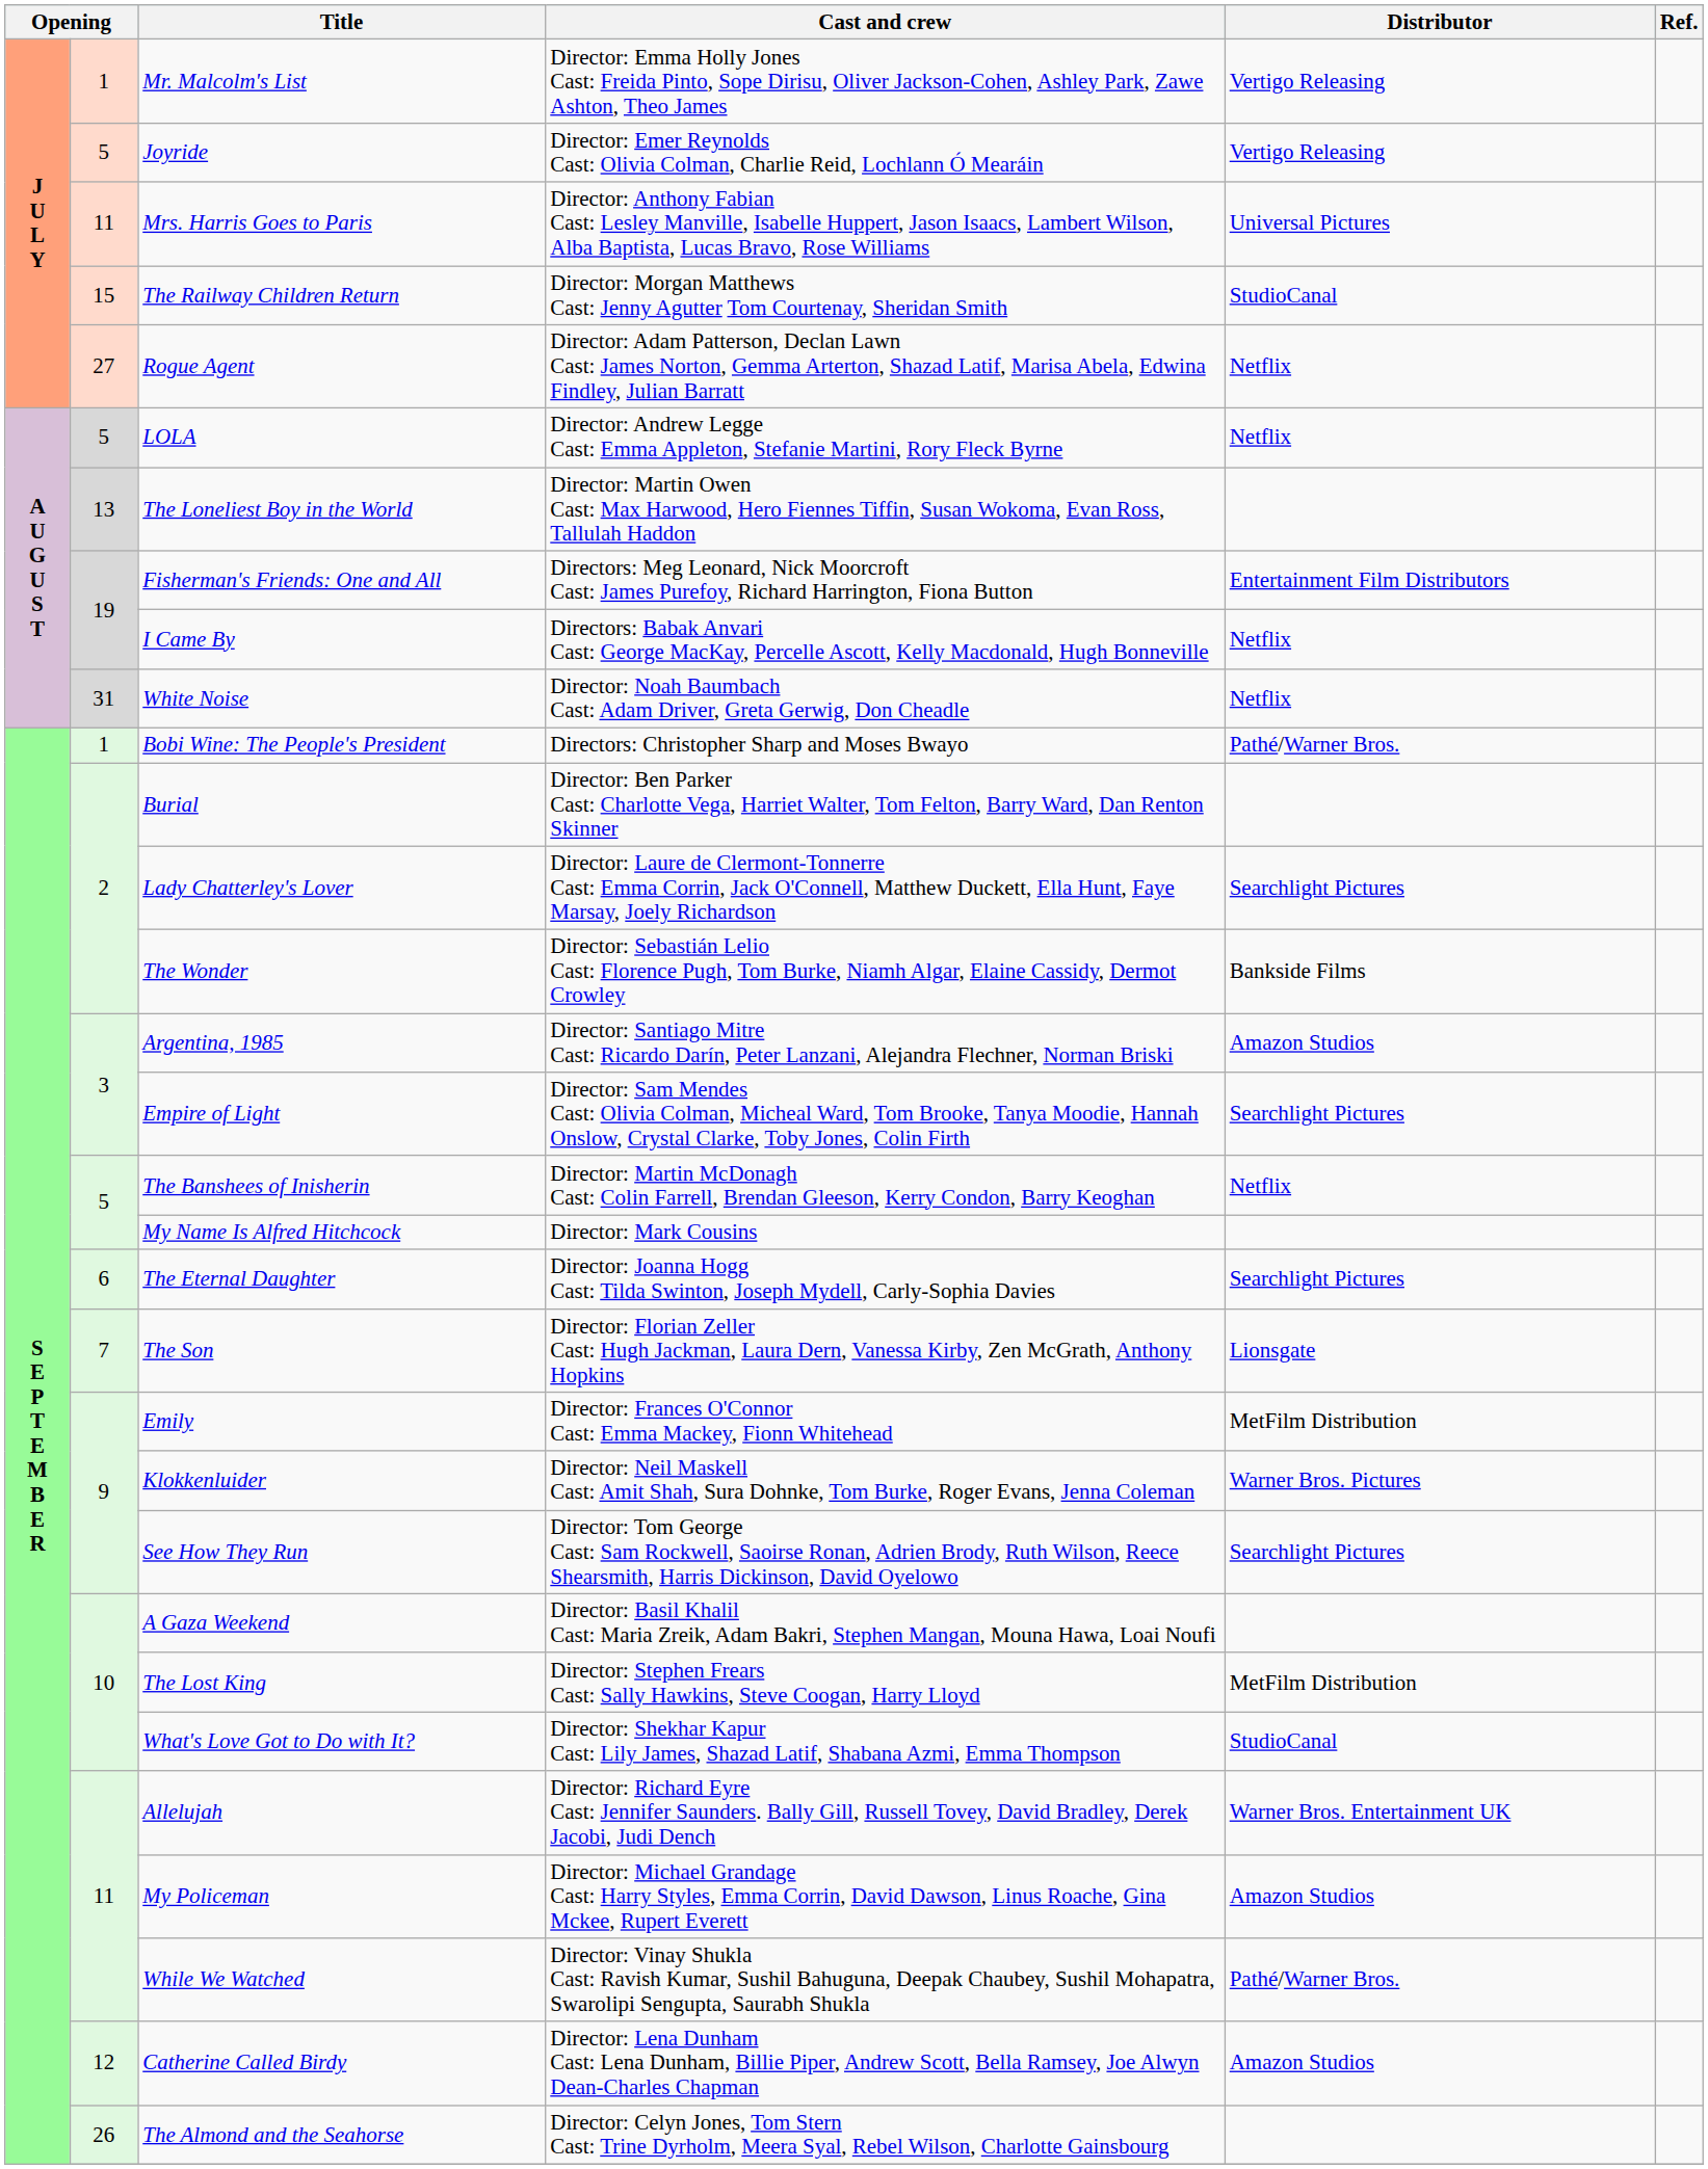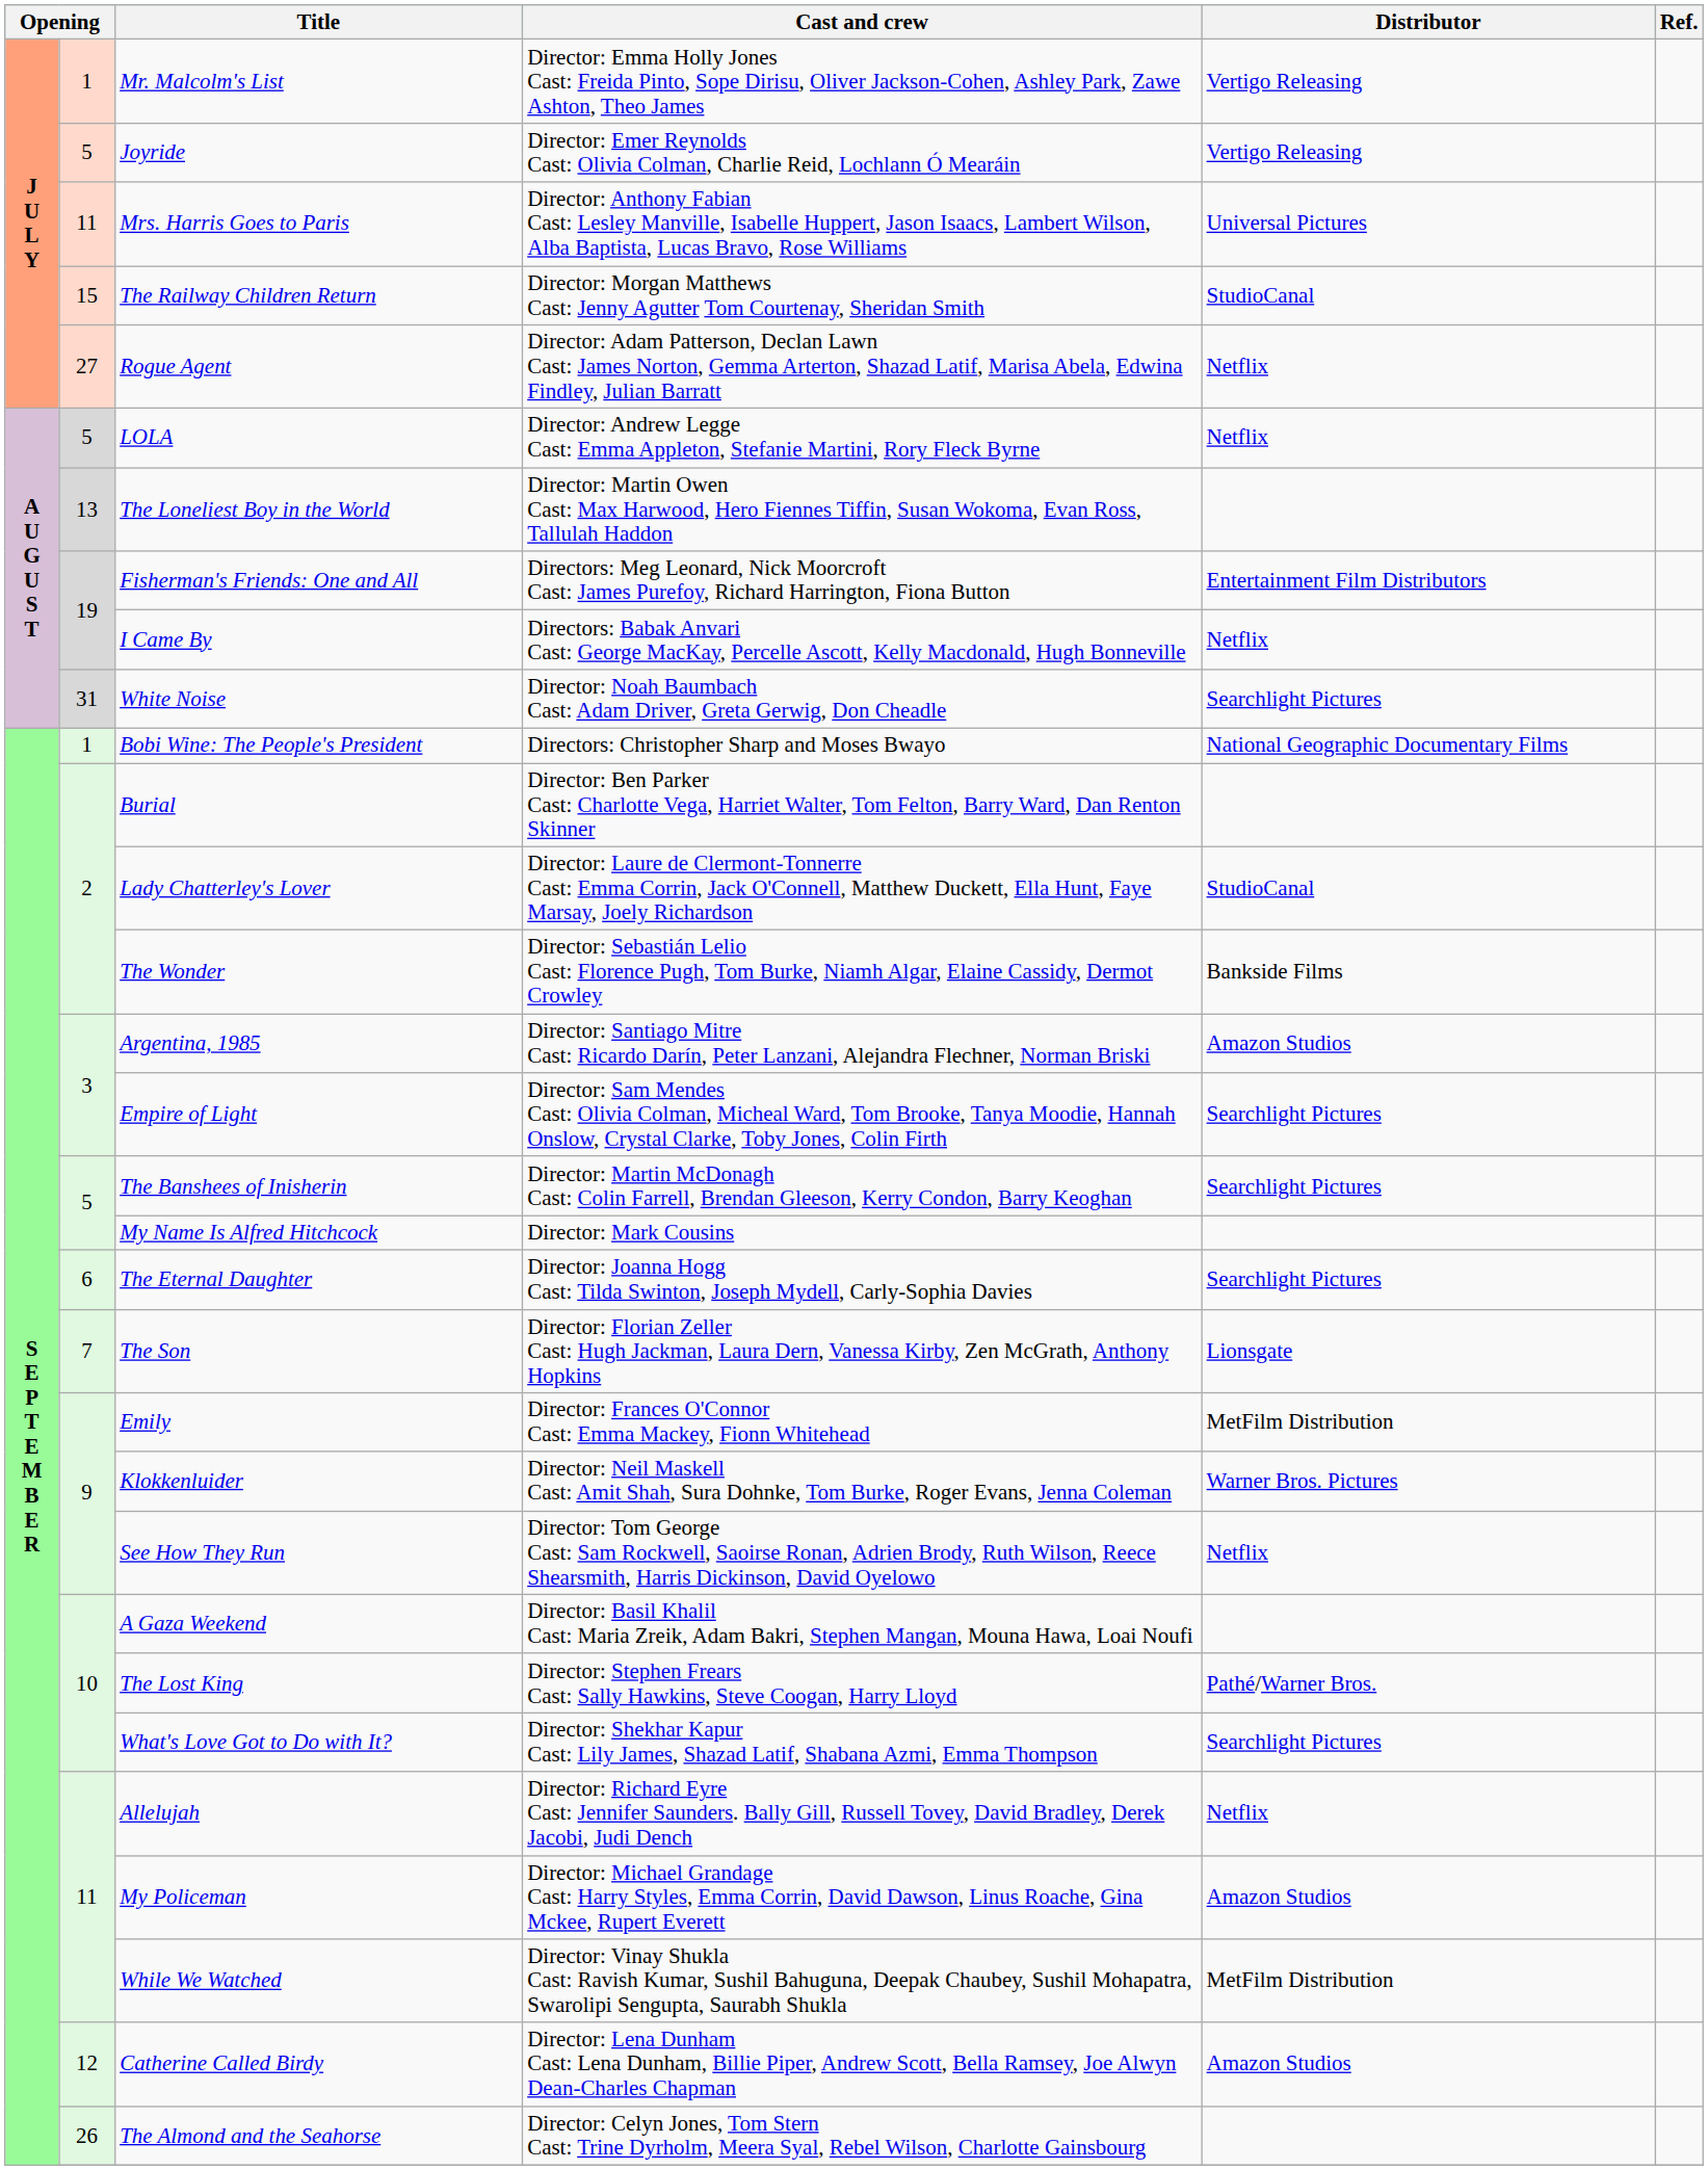White Noise | Distributor: Netflix -> Searchlight Pictures
Bobi Wine: The People's President | Distributor: Pathé/Warner Bros. -> National Geographic Documentary Films
Lady Chatterley's Lover | Distributor: Searchlight Pictures -> StudioCanal
The Banshees of Inisherin | Distributor: Netflix -> Searchlight Pictures
See How They Run | Distributor: Searchlight Pictures -> Netflix
The Lost King | Distributor: MetFilm Distribution -> Pathé/Warner Bros.
What's Love Got to Do with It? | Distributor: StudioCanal -> Searchlight Pictures
Allelujah | Distributor: Warner Bros. Entertainment UK -> Netflix
While We Watched | Distributor: Pathé/Warner Bros. -> MetFilm Distribution
